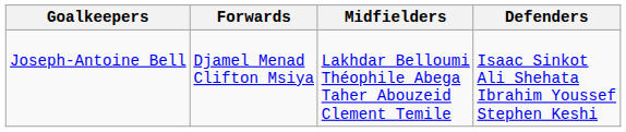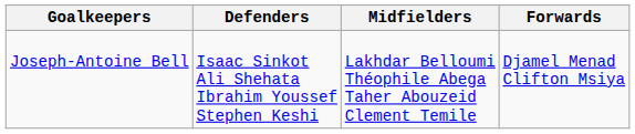columns swapped: Defenders <-> Forwards
